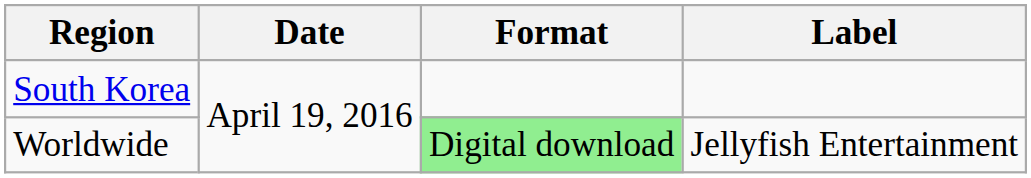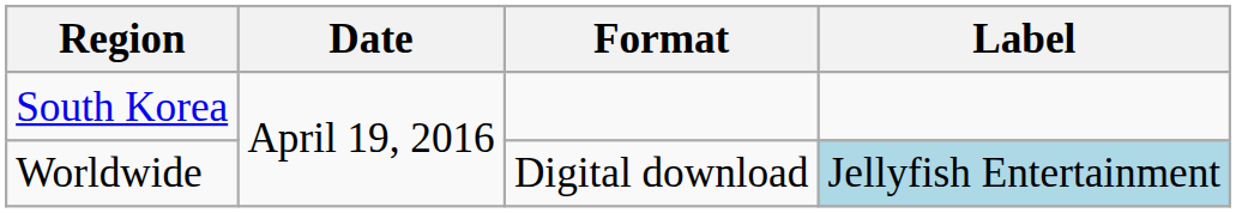Worldwide | Format: lightgreen background -> no background
Worldwide | Label: no background -> lightblue background
